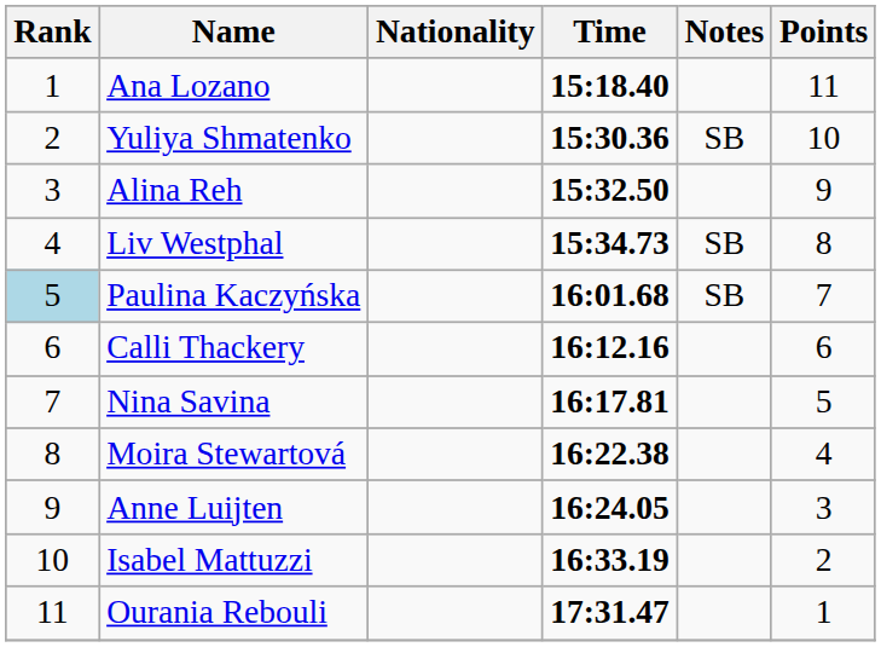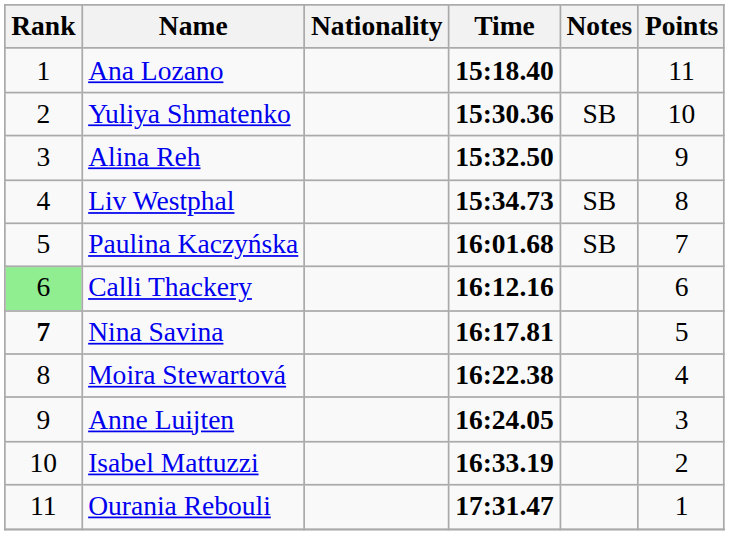Paulina Kaczyńska | Rank: lightblue background -> no background
Calli Thackery | Rank: no background -> lightgreen background
Nina Savina | Rank: normal -> bold
